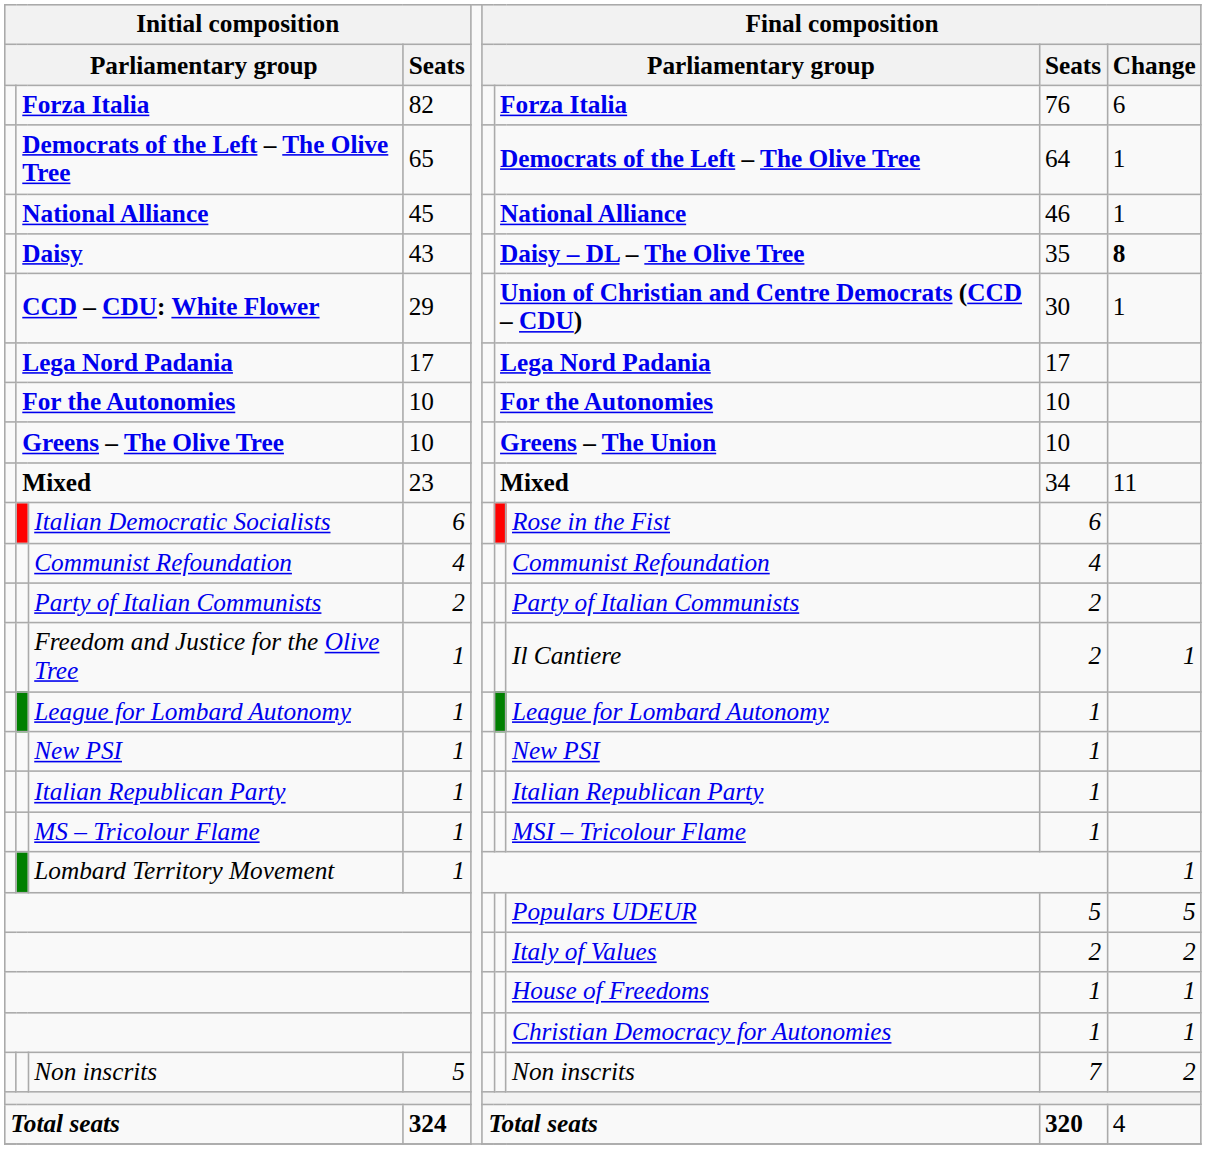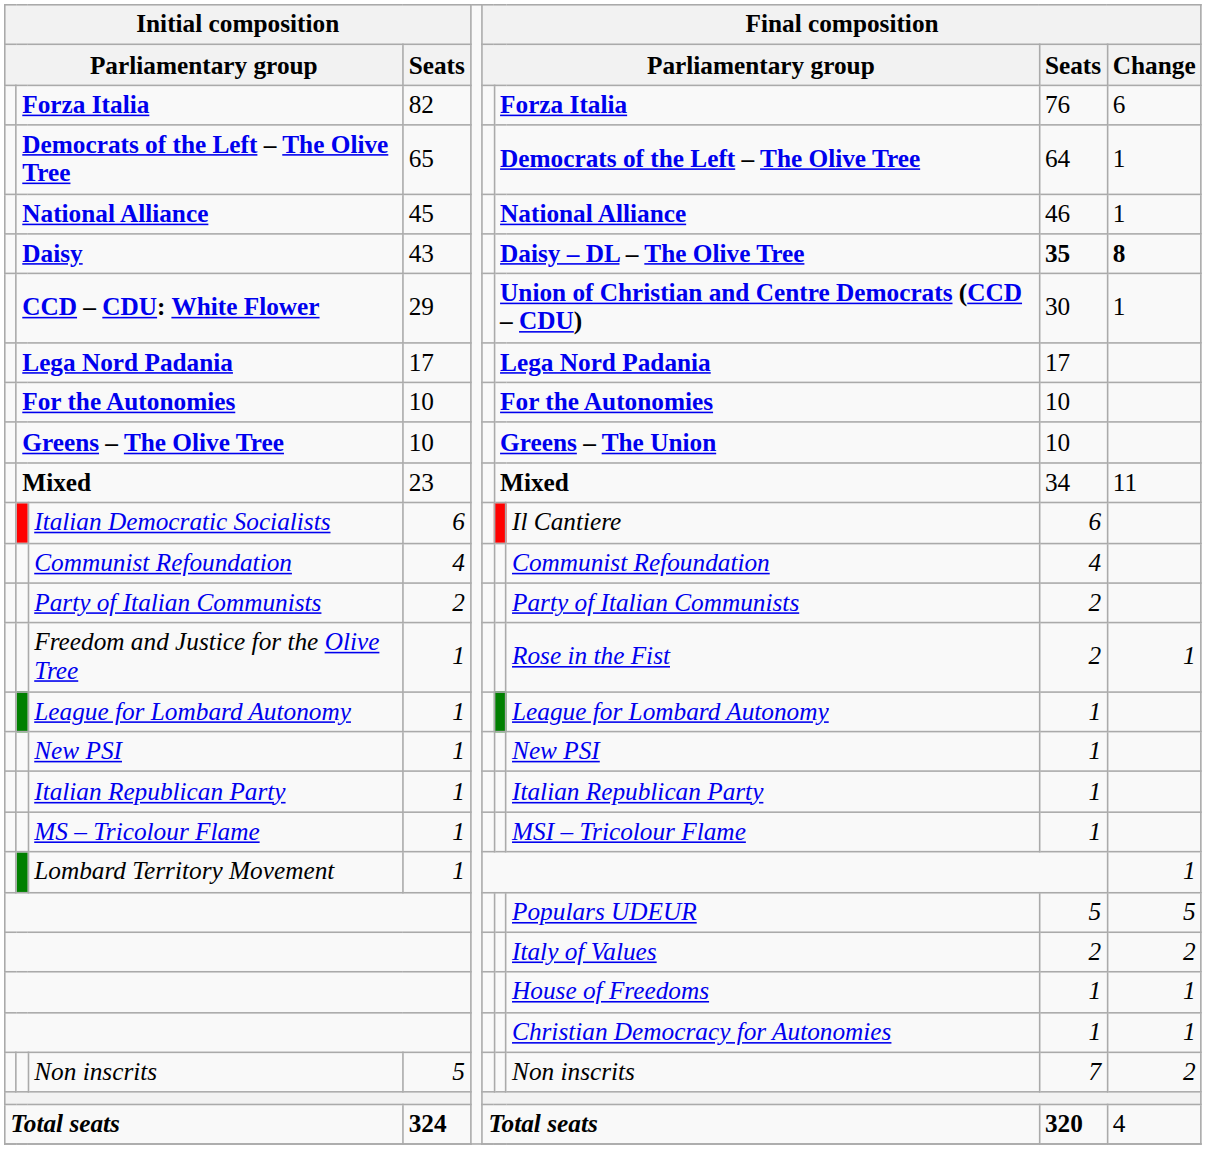Daisy | Final composition / Seats: normal -> bold
Italian Democratic Socialists | column 8: Rose in the Fist -> Il Cantiere
Freedom and Justice for the Olive Tree | column 8: Il Cantiere -> Rose in the Fist
